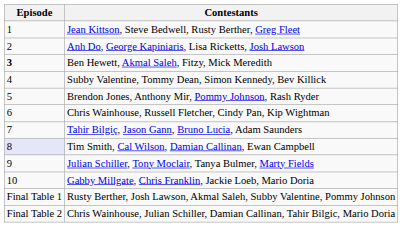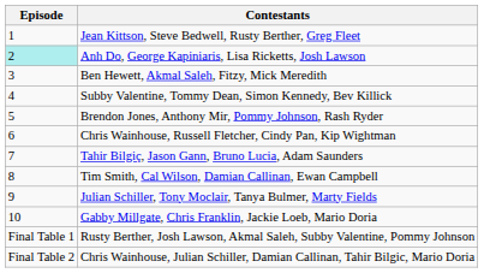Anh Do, George Kapiniaris, Lisa Ricketts, Josh Lawson | Episode: no background -> paleturquoise background
Ben Hewett, Akmal Saleh, Fitzy, Mick Meredith | Episode: bold -> normal
Tim Smith, Cal Wilson, Damian Callinan, Ewan Campbell | Episode: lavender background -> no background
